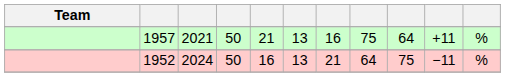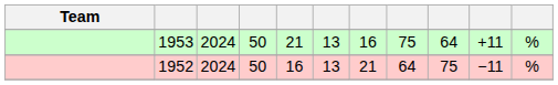row 2 | column 2: 1957 -> 1953
row 2 | column 3: 2021 -> 2024
